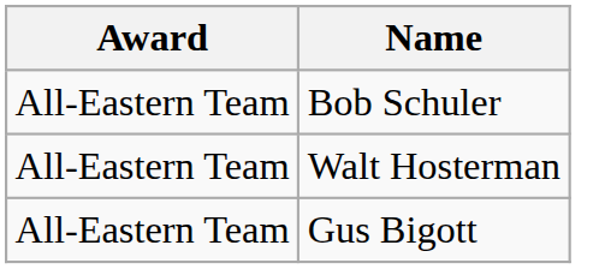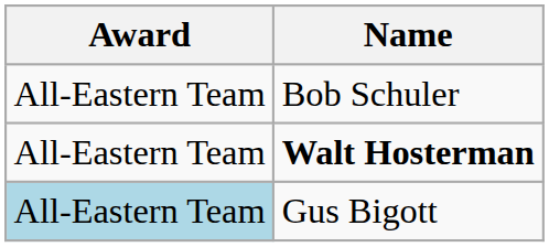row 3 | Name: normal -> bold
row 4 | Award: no background -> lightblue background
